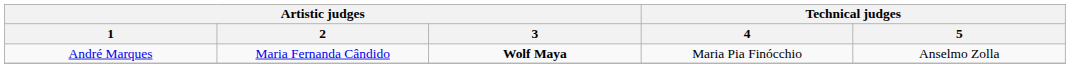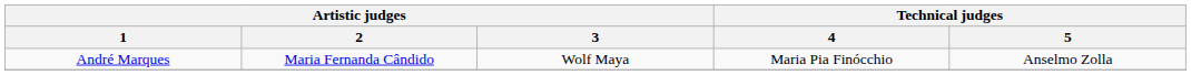André Marques | Artistic judges / 3: bold -> normal
